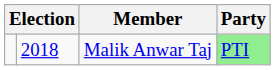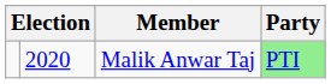Malik Anwar Taj | column 2: 2018 -> 2020
